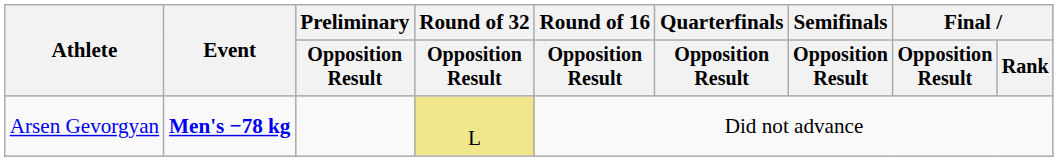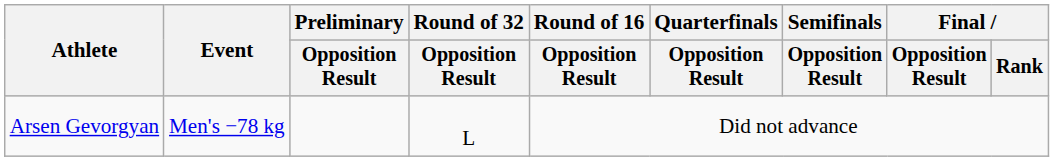Arsen Gevorgyan | Event: bold -> normal
Arsen Gevorgyan | Round of 32 / Opposition Result: khaki background -> no background
